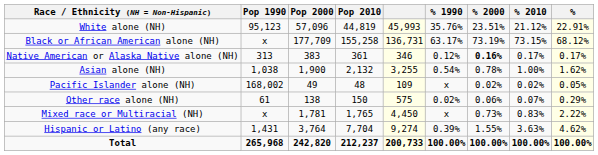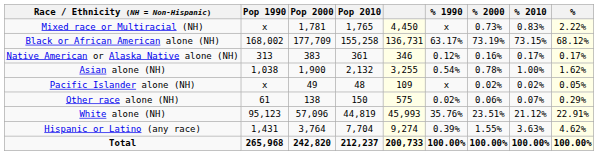rows swapped: White alone (NH) <-> Mixed race or Multiracial (NH)
Black or African American alone (NH) | Pop 1990: x -> 168,002
Native American or Alaska Native alone (NH) | % 2000: bold -> normal
Pacific Islander alone (NH) | Pop 1990: 168,002 -> x
